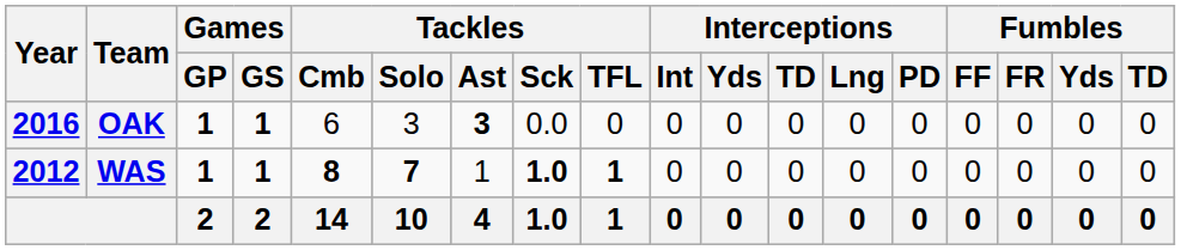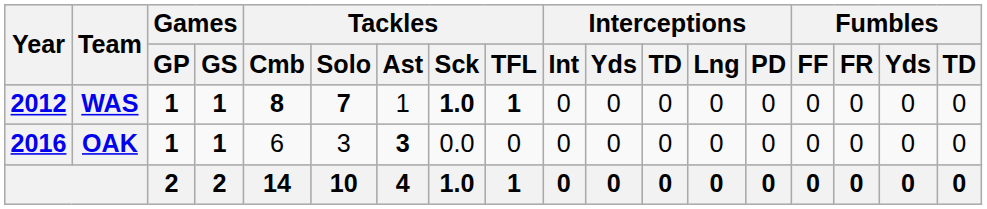rows swapped: WAS <-> OAK
